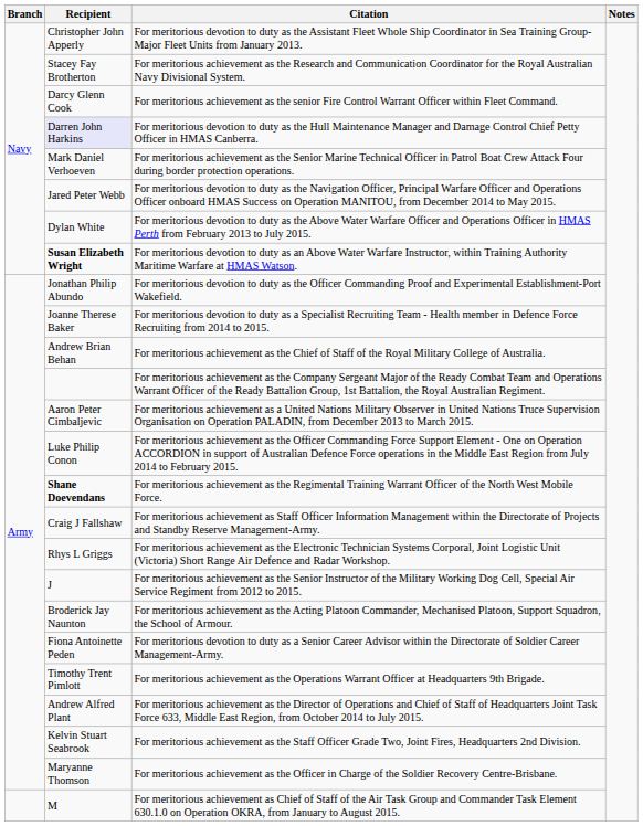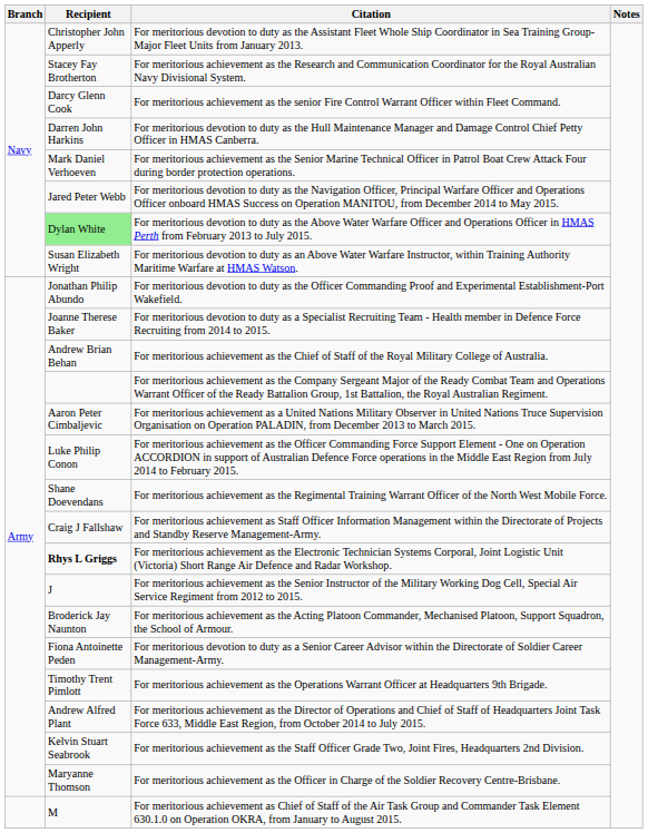Darren John Harkins | Recipient: lavender background -> no background
Dylan White | Recipient: no background -> lightgreen background
Susan Elizabeth Wright | Recipient: bold -> normal
Shane Doevendans | Recipient: bold -> normal
Rhys L Griggs | Recipient: normal -> bold
